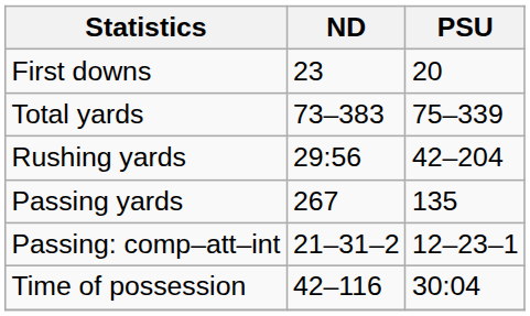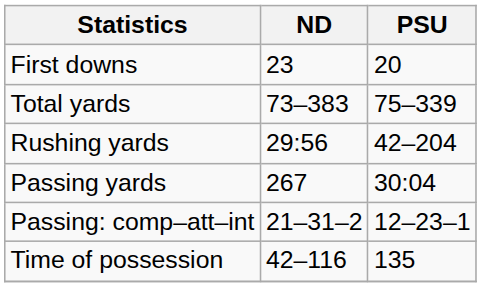Passing yards | PSU: 135 -> 30:04
Time of possession | PSU: 30:04 -> 135
